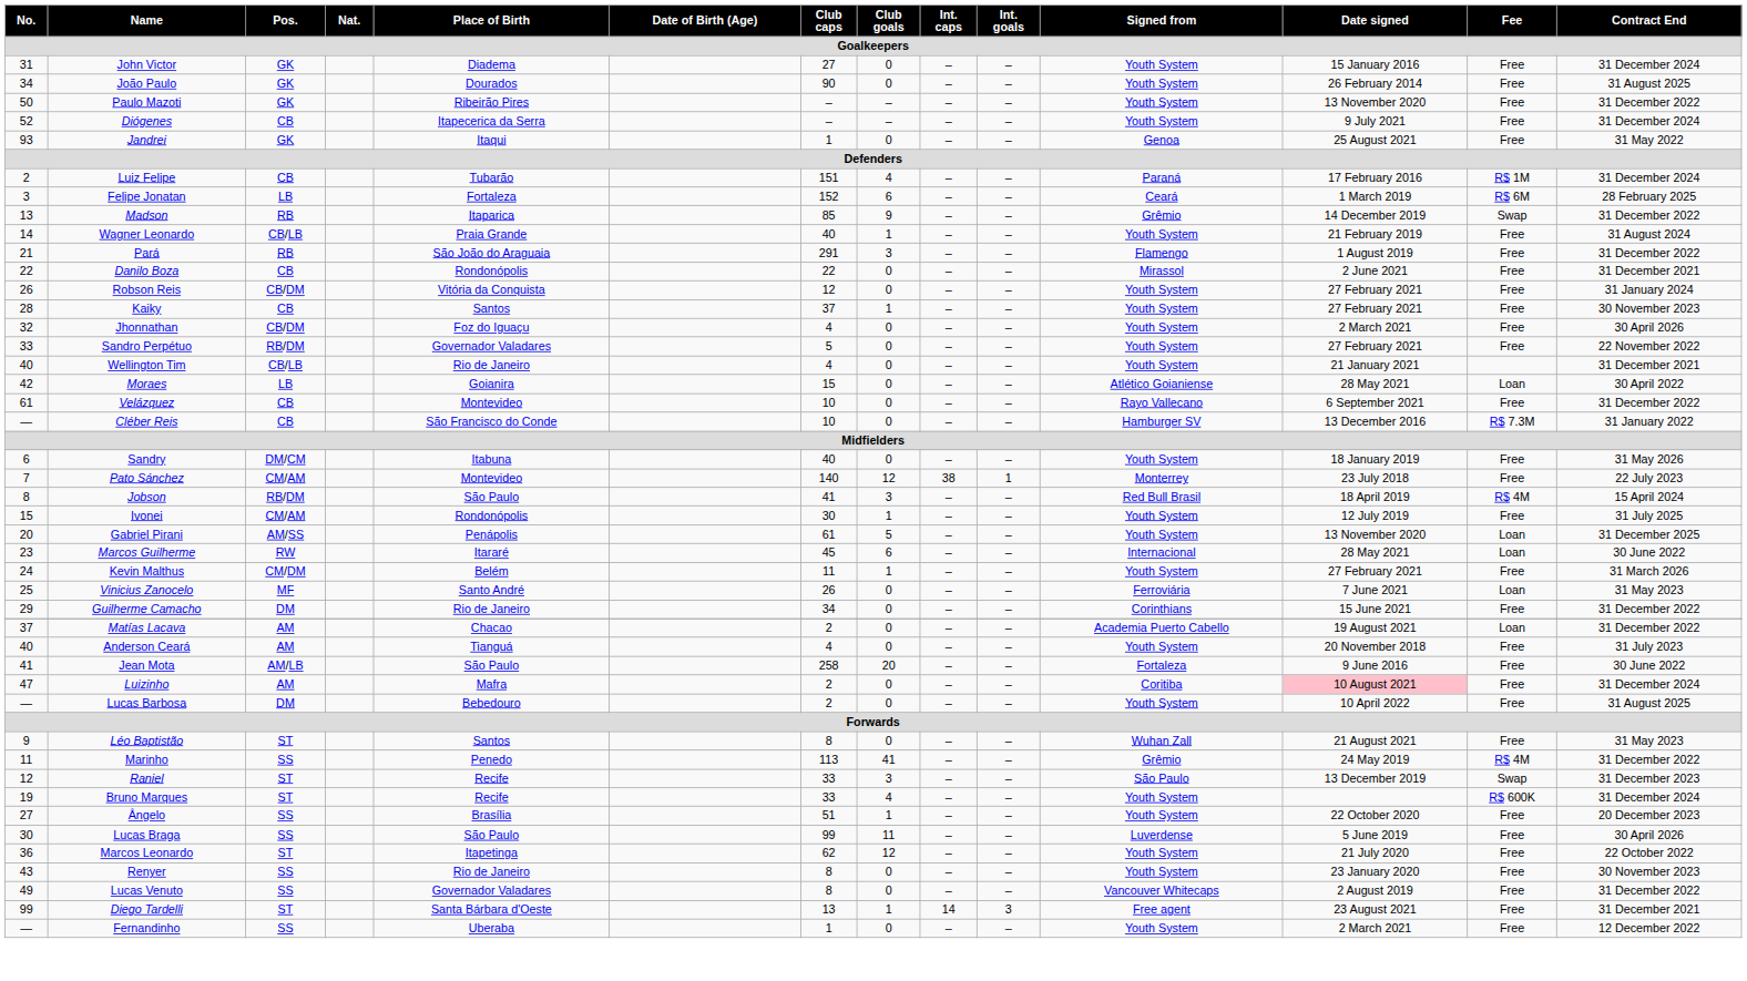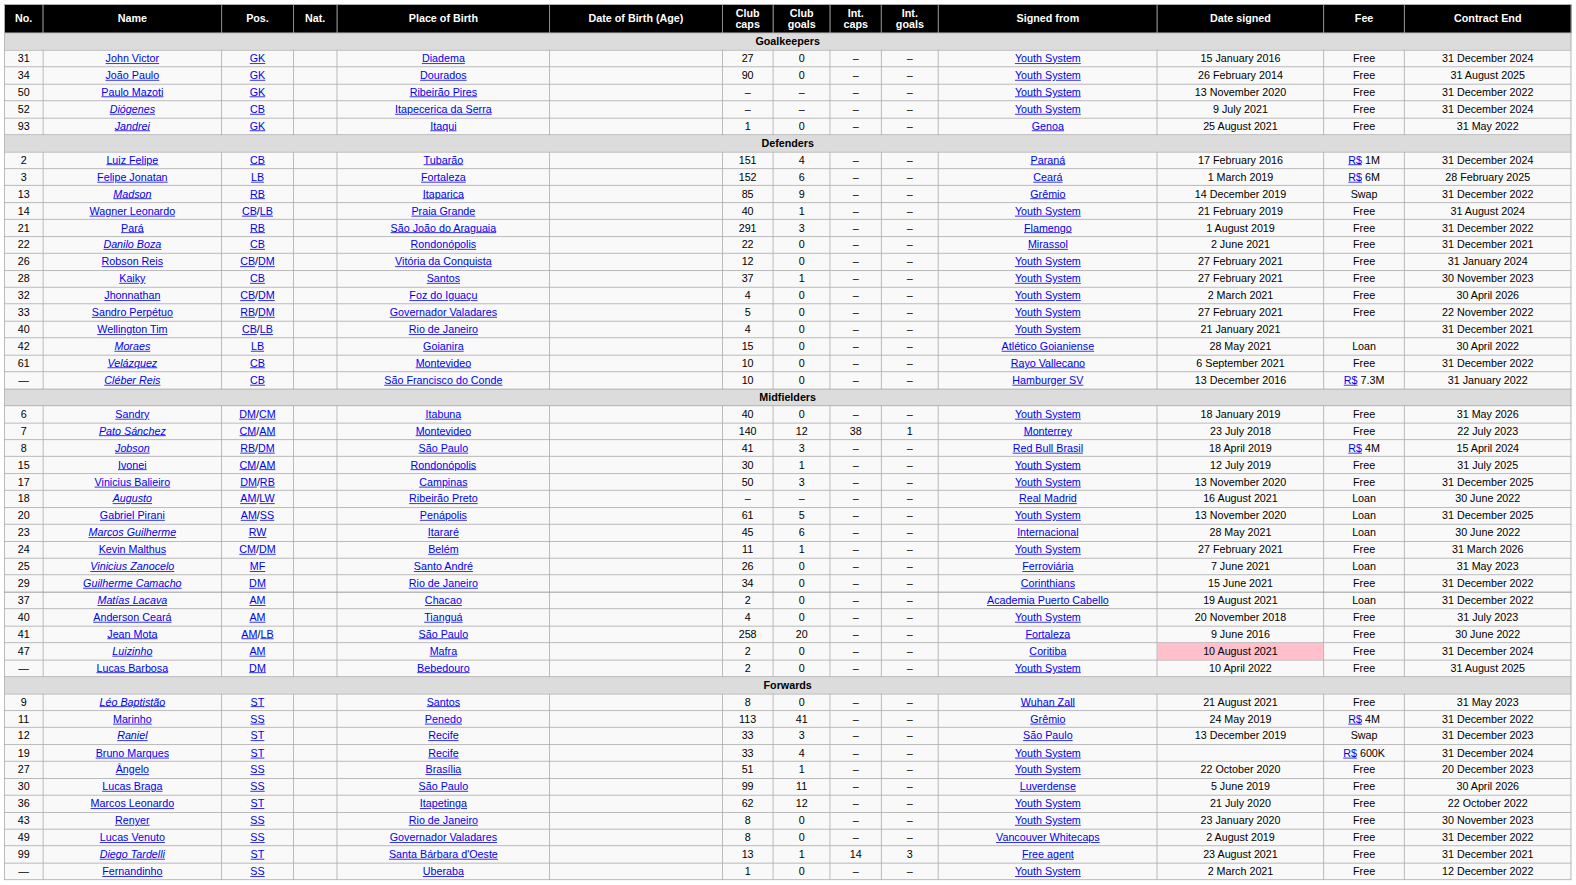+ row: 17 | Vinicius Balieiro | DM/RB | Campinas | 50 | 3 | – | – | Youth System | 13 November 2020 | Free | 31 December 2025
+ row: 18 | Augusto | AM/LW | Ribeirão Preto | – | – | – | – | Real Madrid | 16 August 2021 | Loan | 30 June 2022
